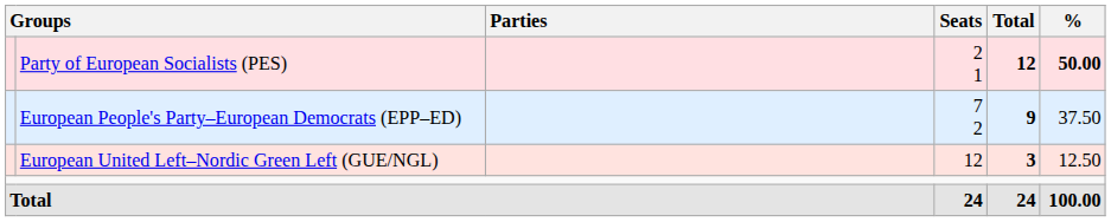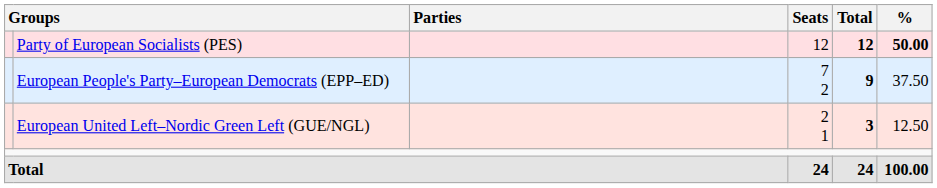Party of European Socialists (PES) | Seats: 2 1 -> 12
European United Left–Nordic Green Left (GUE/NGL) | Seats: 12 -> 2 1
